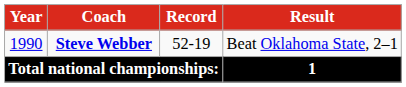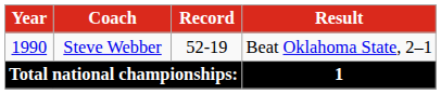1990 | Coach: bold -> normal
